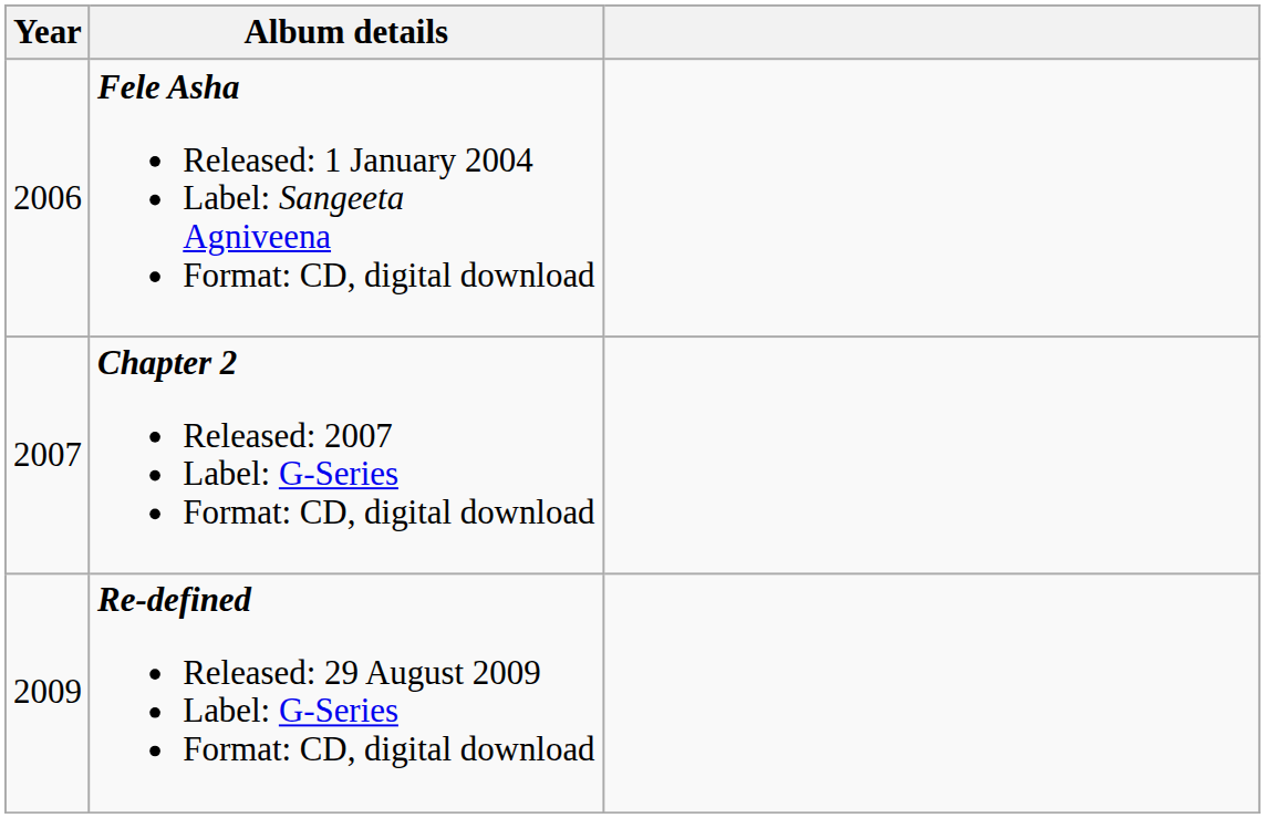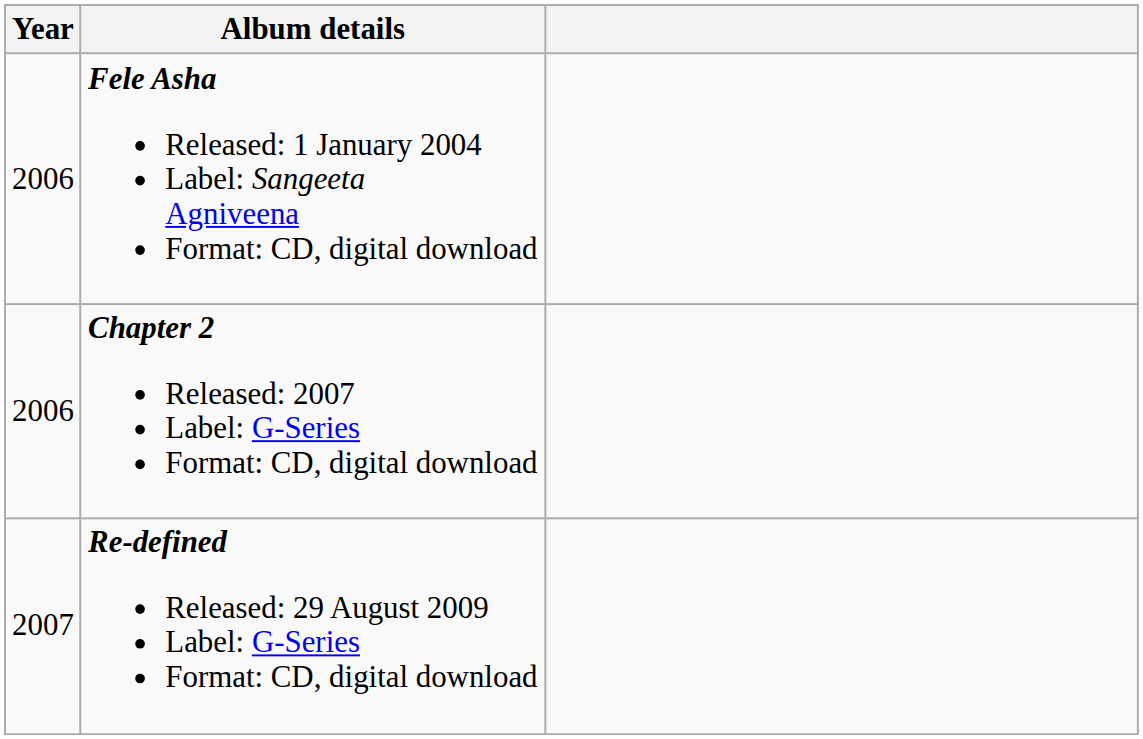row 3 | Year: 2007 -> 2006
row 4 | Year: 2009 -> 2007
